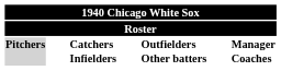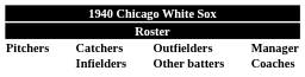Pitchers | column 1: lightgrey background -> no background
